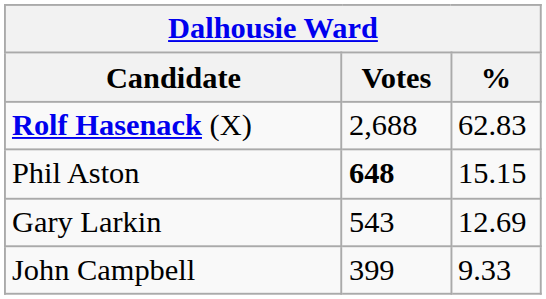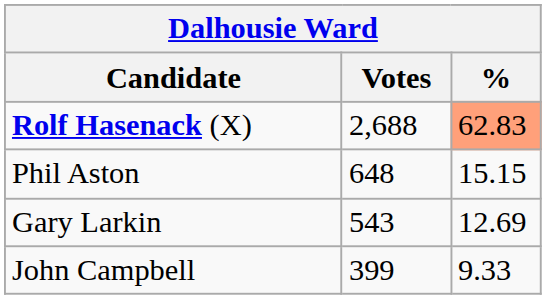Rolf Hasenack (X) | %: no background -> lightsalmon background
Phil Aston | Votes: bold -> normal
